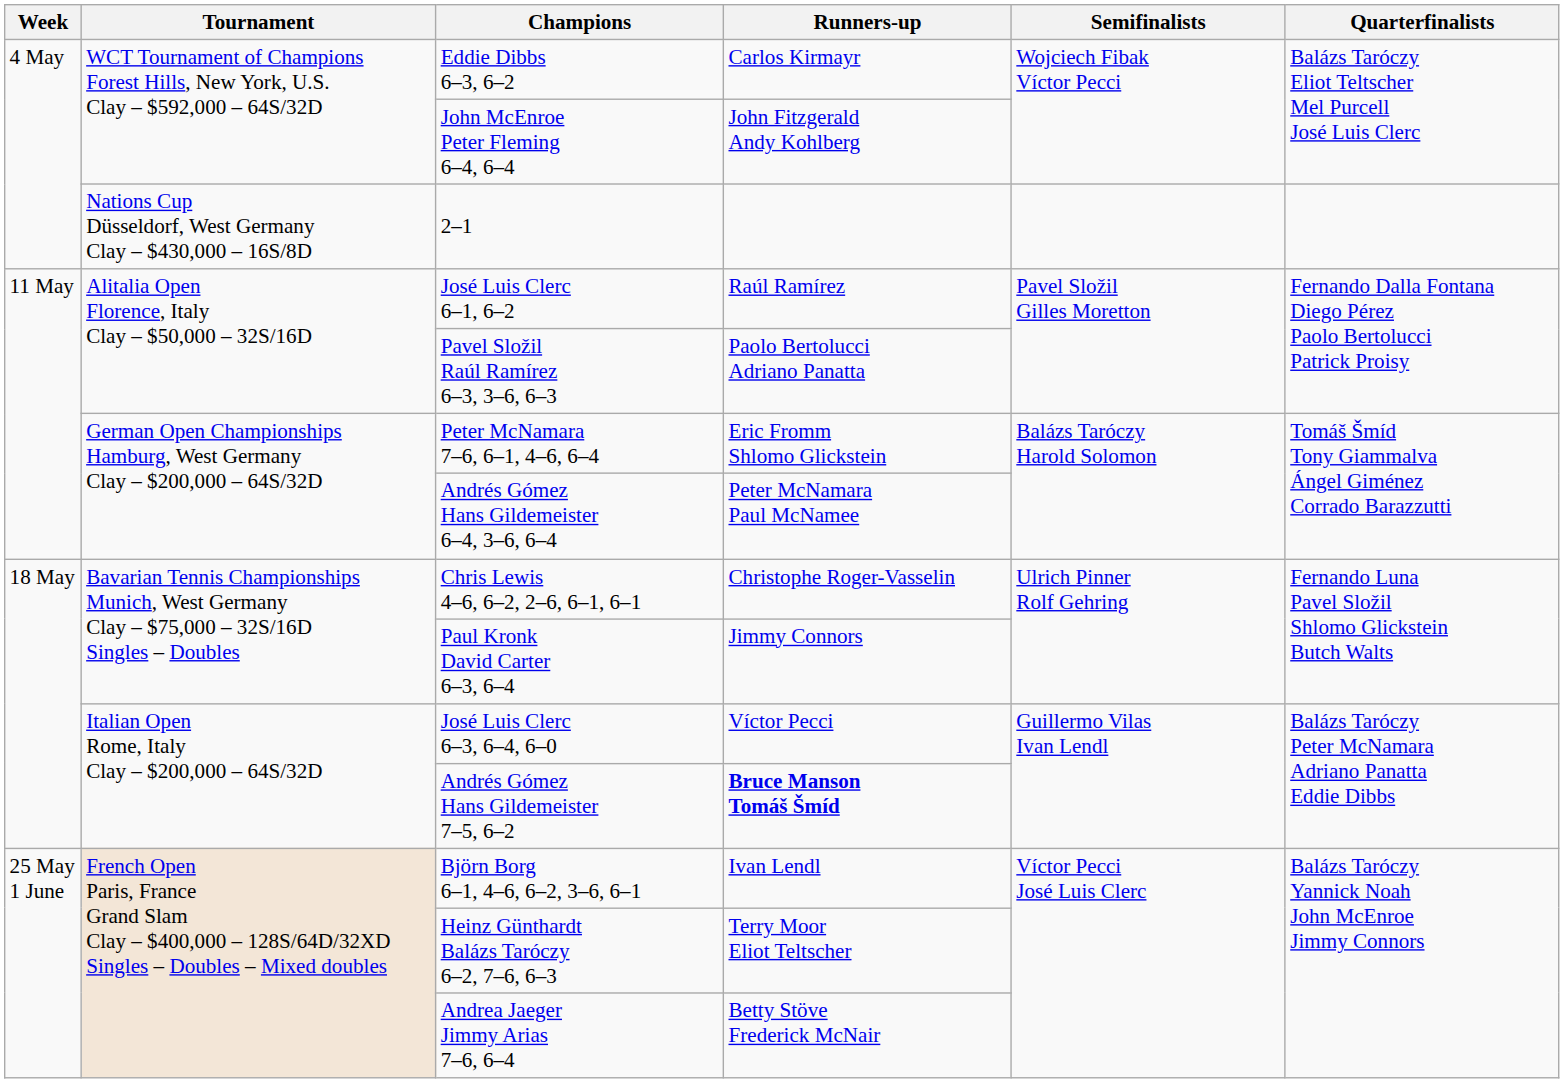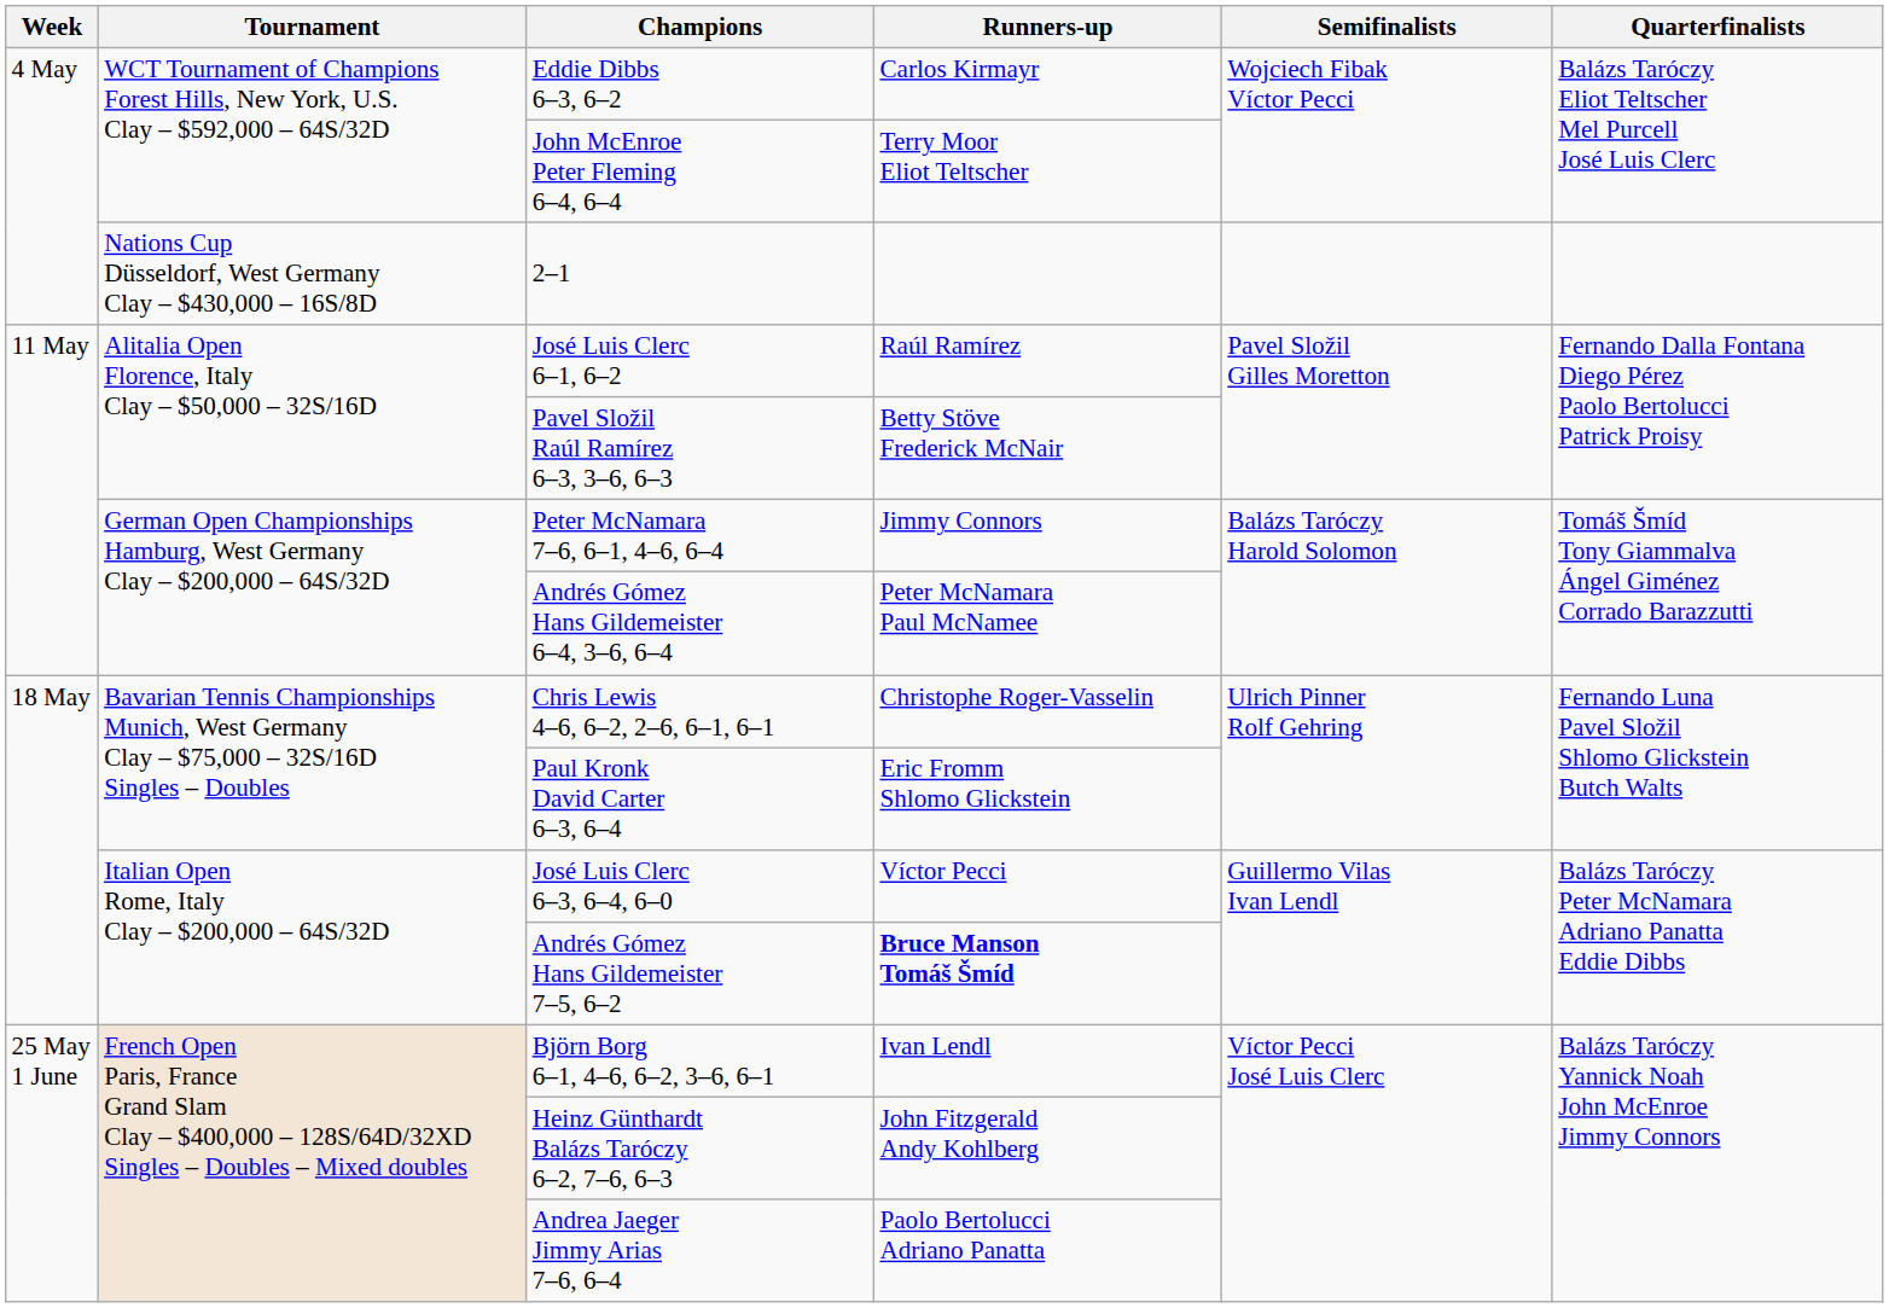John McEnroe Peter Fleming 6–4, 6–4 | Runners-up: John Fitzgerald Andy Kohlberg -> Terry Moor Eliot Teltscher
Pavel Složil Raúl Ramírez 6–3, 3–6, 6–3 | Runners-up: Paolo Bertolucci Adriano Panatta -> Betty Stöve Frederick McNair
Peter McNamara 7–6, 6–1, 4–6, 6–4 | Runners-up: Eric Fromm Shlomo Glickstein -> Jimmy Connors
Paul Kronk David Carter 6–3, 6–4 | Runners-up: Jimmy Connors -> Eric Fromm Shlomo Glickstein
Heinz Günthardt Balázs Taróczy 6–2, 7–6, 6–3 | Runners-up: Terry Moor Eliot Teltscher -> John Fitzgerald Andy Kohlberg
Andrea Jaeger Jimmy Arias 7–6, 6–4 | Runners-up: Betty Stöve Frederick McNair -> Paolo Bertolucci Adriano Panatta
